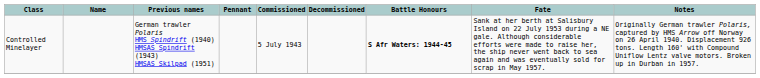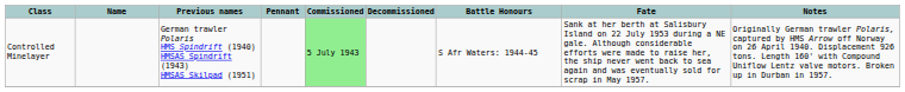Controlled Minelayer | Commissioned: no background -> lightgreen background
Controlled Minelayer | Battle Honours: bold -> normal
